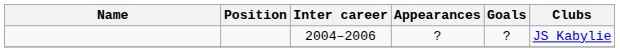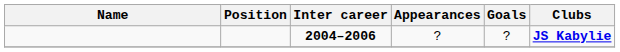row 2 | Inter career: normal -> bold
row 2 | Clubs: normal -> bold
